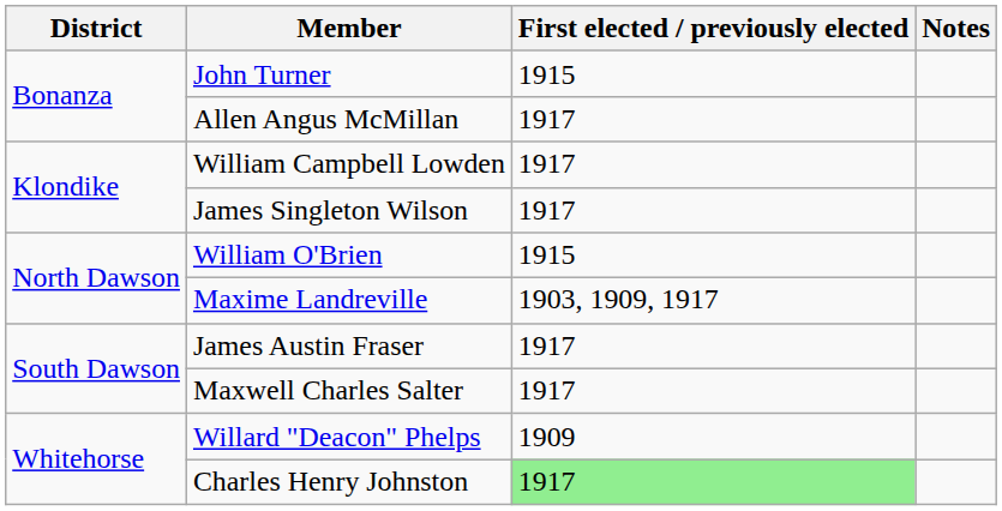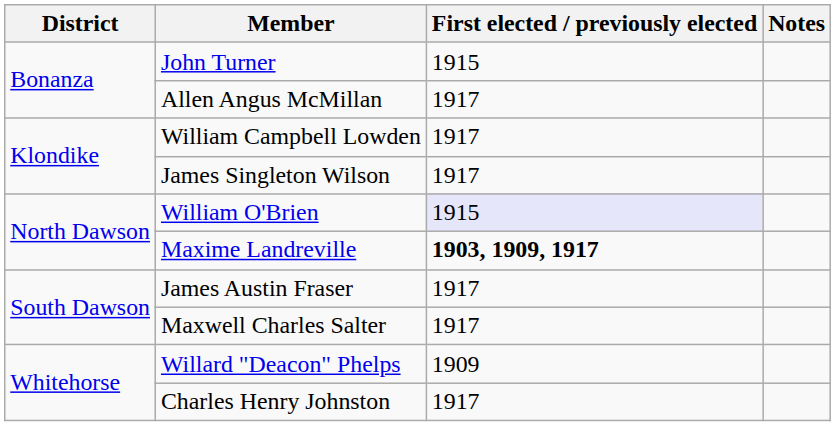William O'Brien | First elected / previously elected: no background -> lavender background
Maxime Landreville | First elected / previously elected: normal -> bold
Charles Henry Johnston | First elected / previously elected: lightgreen background -> no background
